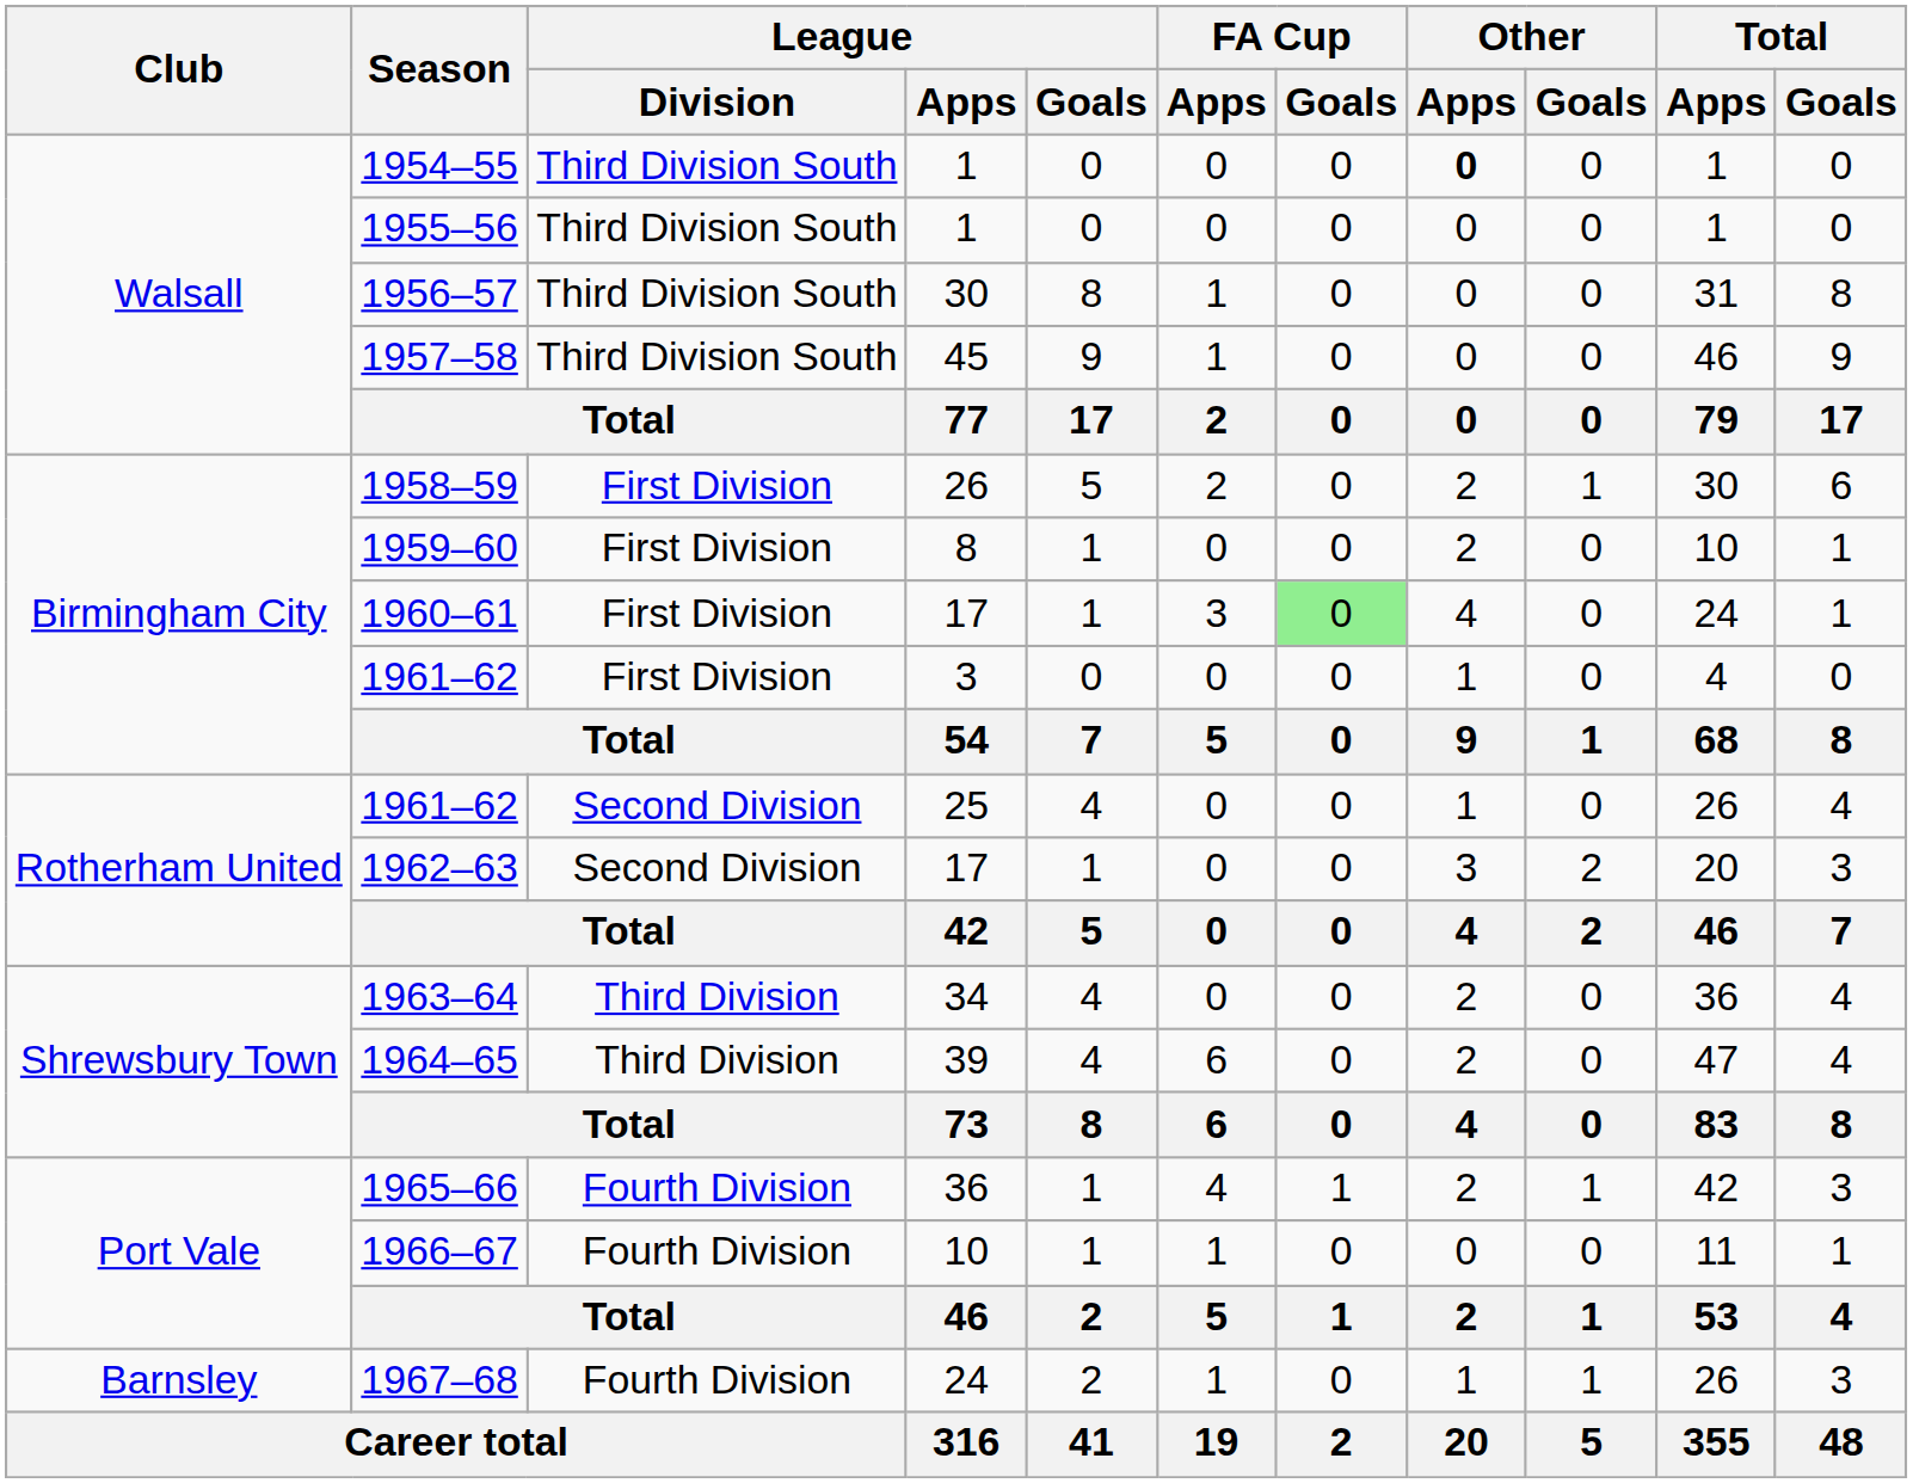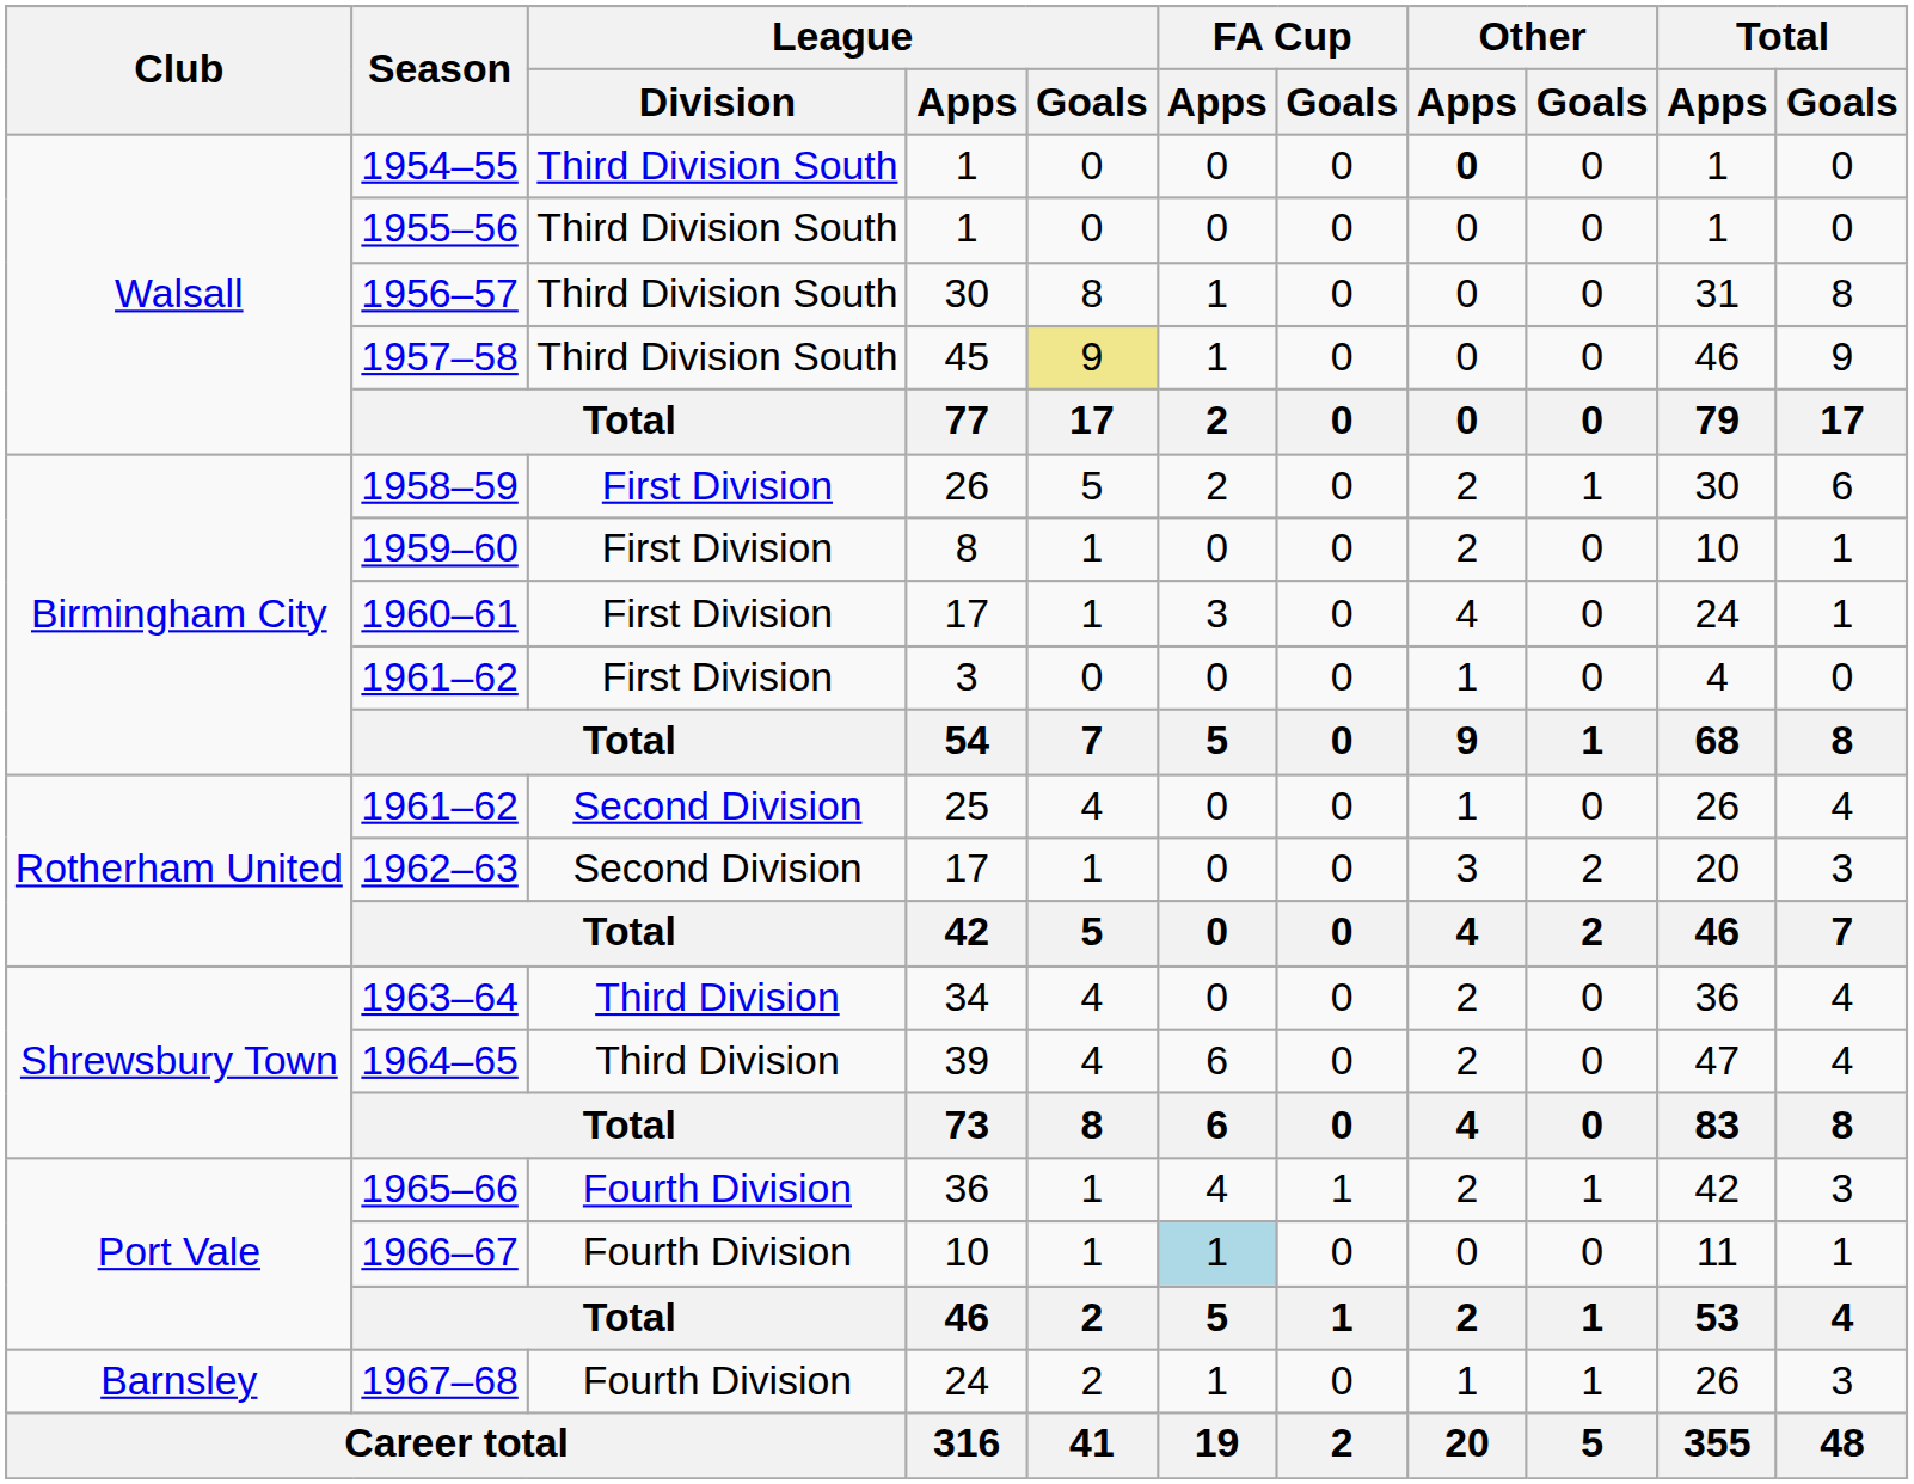1957–58 | League / Goals: no background -> khaki background
1960–61 | FA Cup / Goals: lightgreen background -> no background
1966–67 | FA Cup / Apps: no background -> lightblue background
